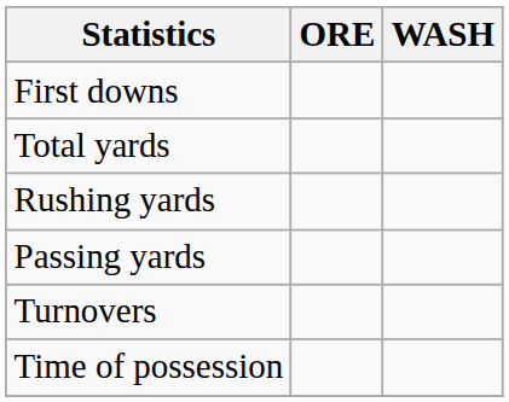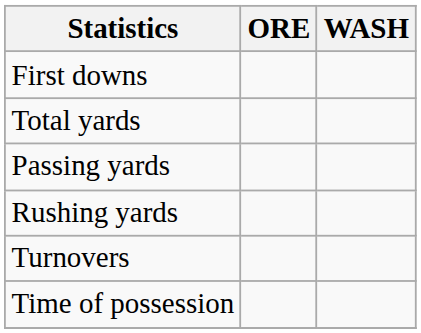rows swapped: Rushing yards <-> Passing yards
